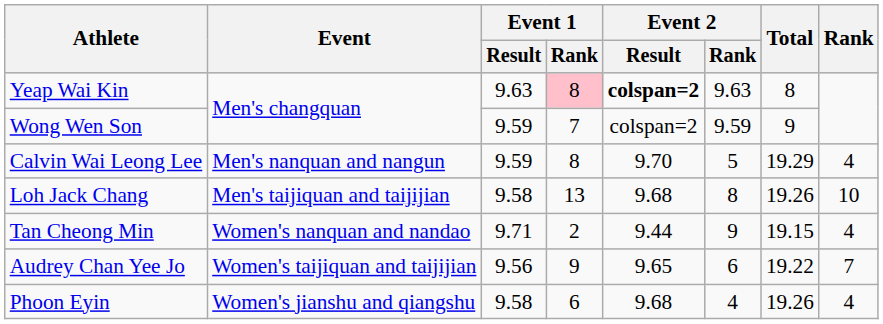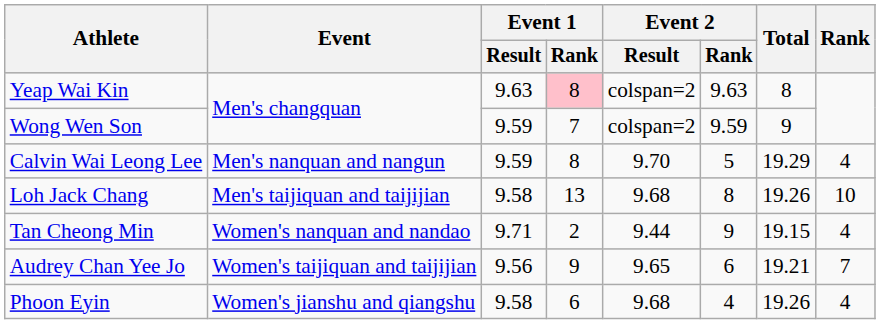Yeap Wai Kin | Event 2 / Result: bold -> normal
Audrey Chan Yee Jo | Total: 19.22 -> 19.21
